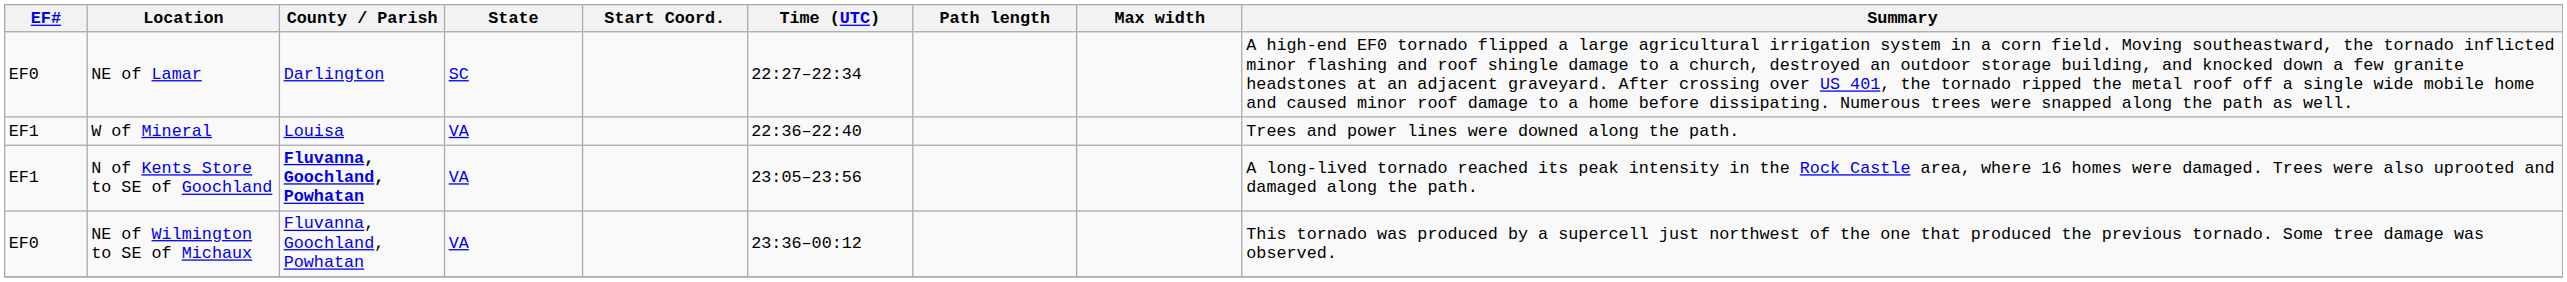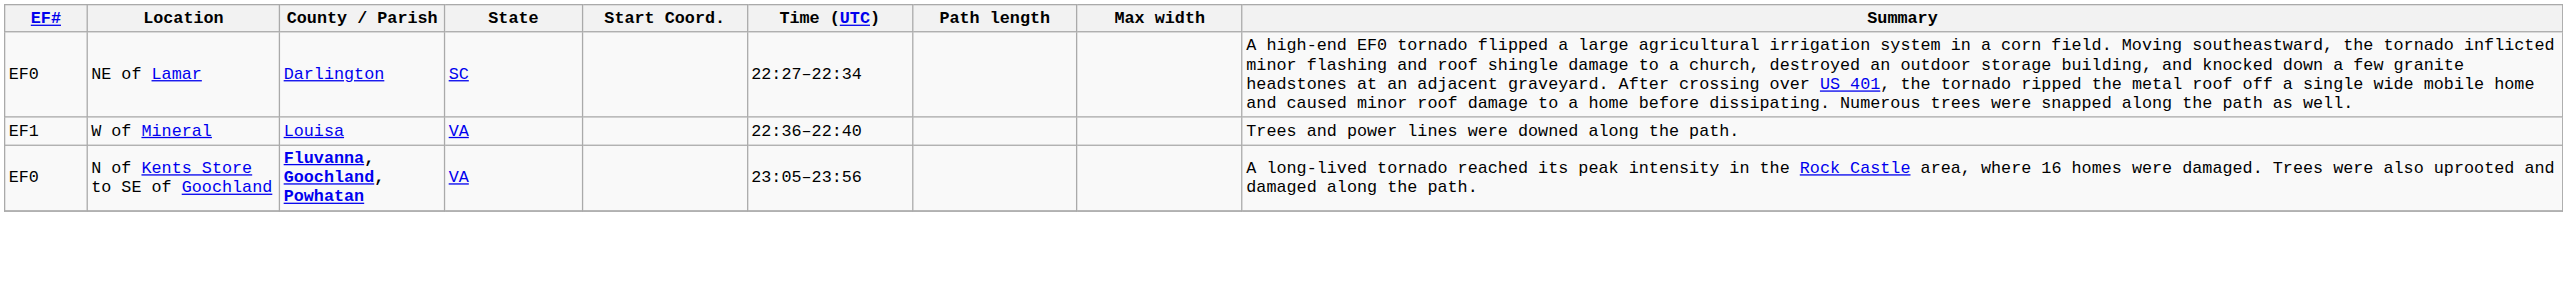N of Kents Store to SE of Goochland | EF#: EF1 -> EF0
- row: EF0 | NE of Wilmington to SE of Michaux | Fluvanna, Goochland, Powhatan | VA | 23:36–00:12 | This tornado was produced by a supercell just northwest of the one that produced the previous tornado. Some tree damage was observed.
